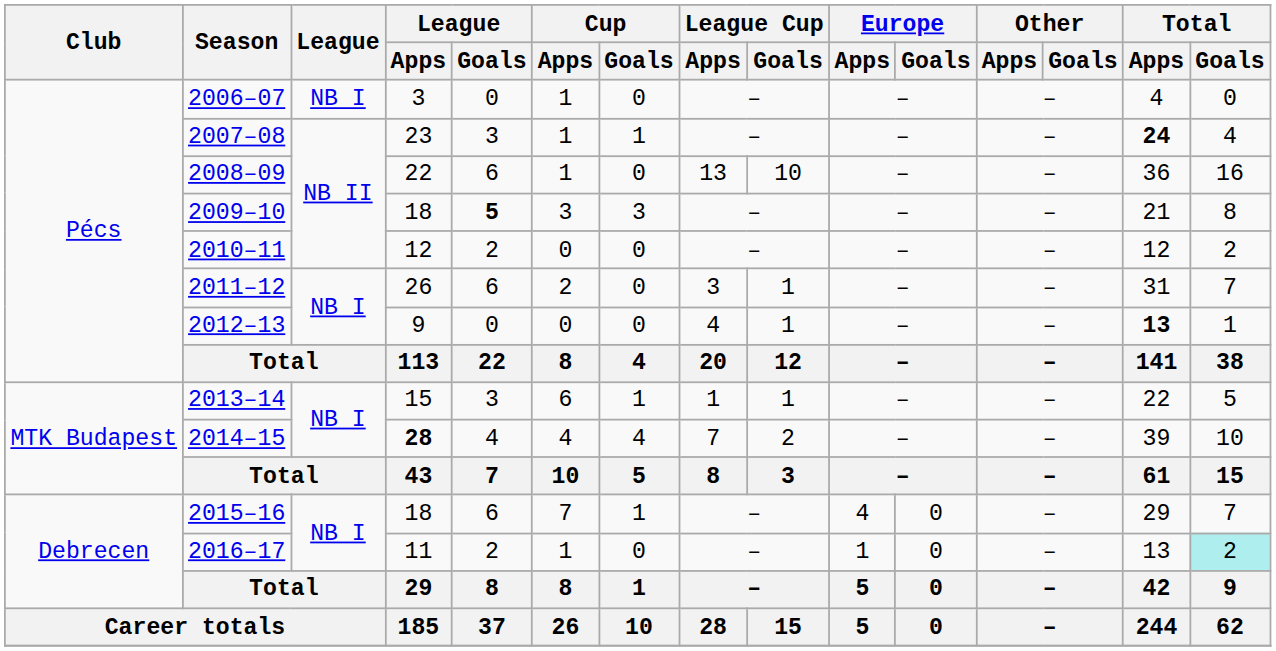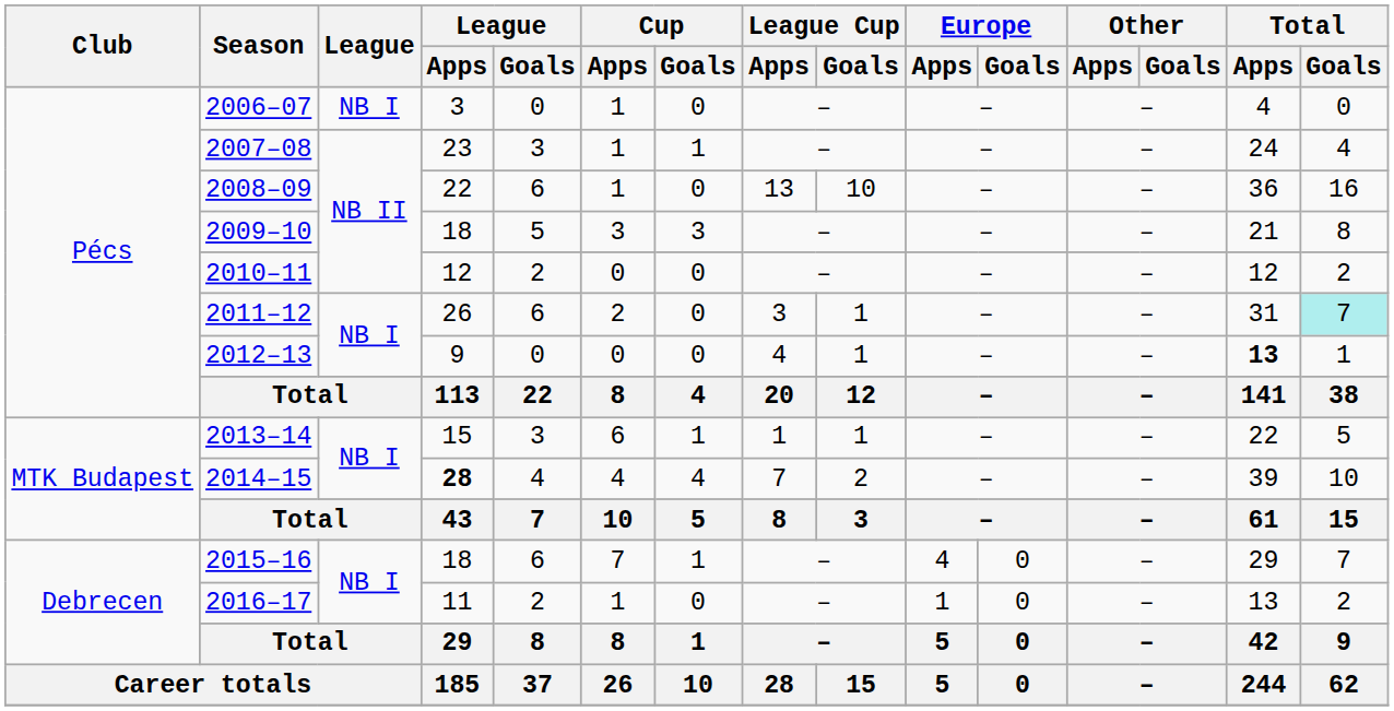2007–08 | Total / Apps: bold -> normal
2009–10 | League / Goals: bold -> normal
2011–12 | Total / Goals: no background -> paleturquoise background
2016–17 | Total / Goals: paleturquoise background -> no background
